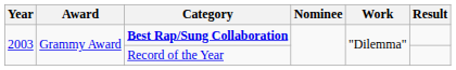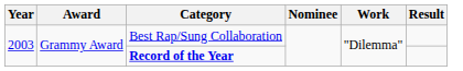Best Rap/Sung Collaboration | Category: bold -> normal
Record of the Year | Category: normal -> bold
